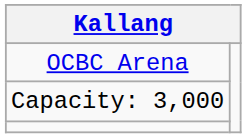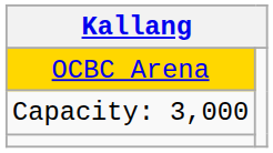OCBC Arena | column 1: no background -> gold background
